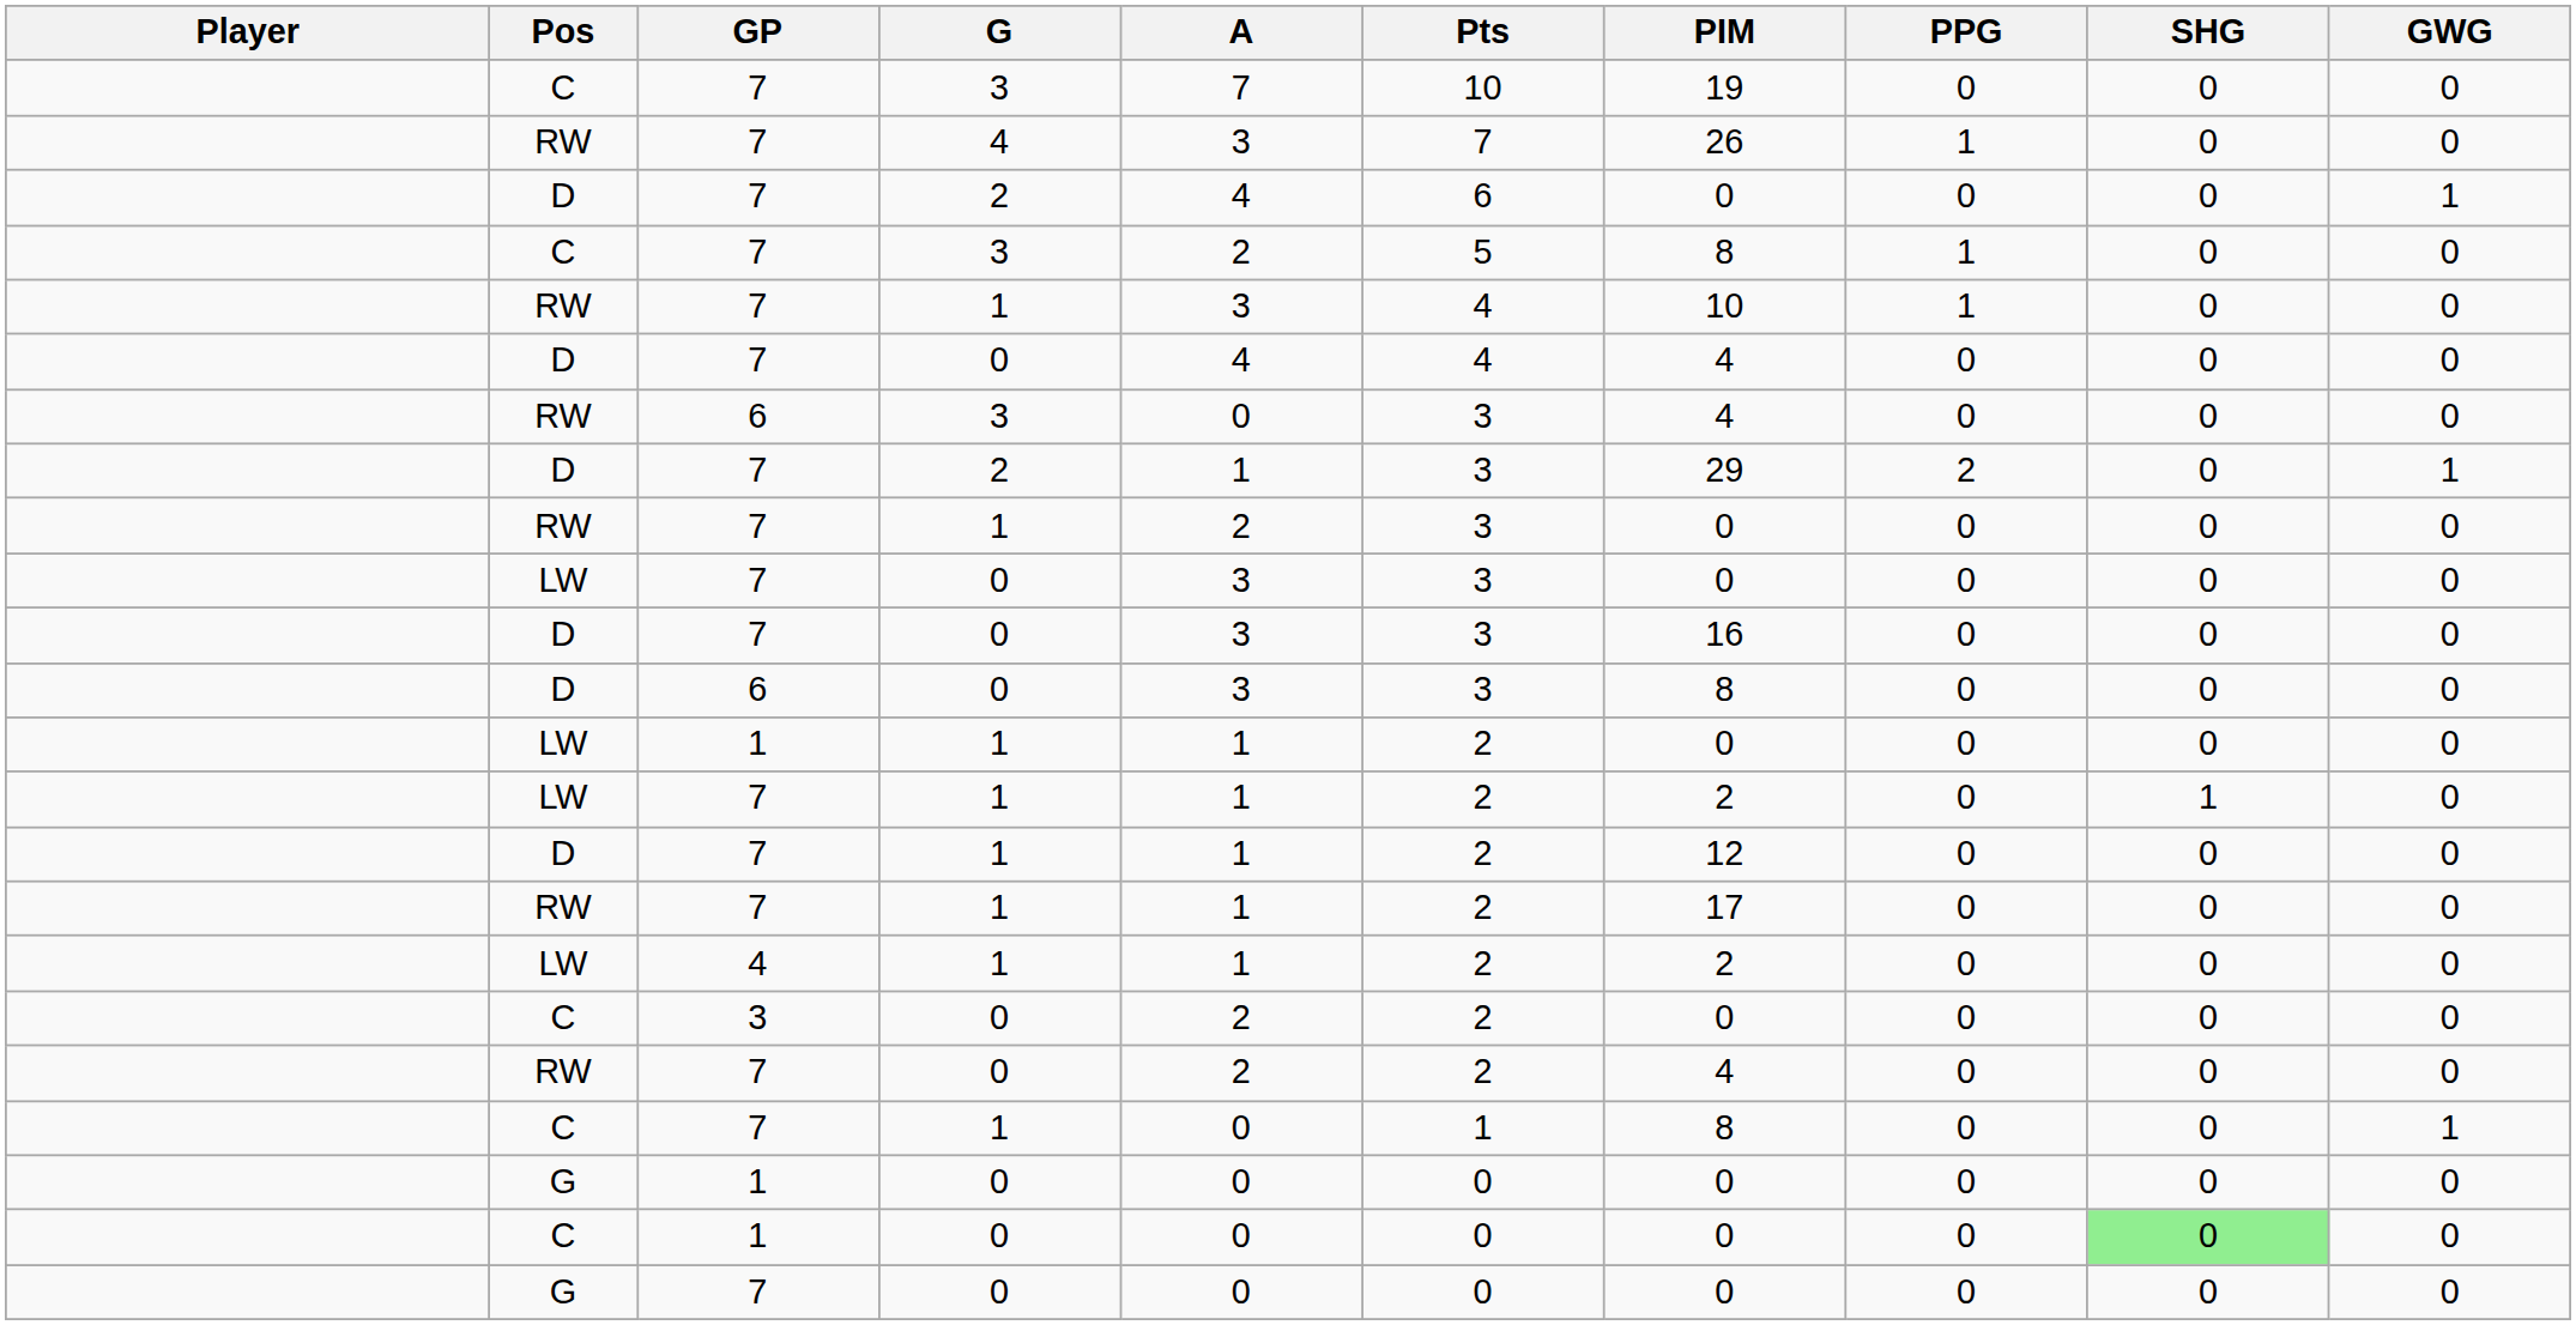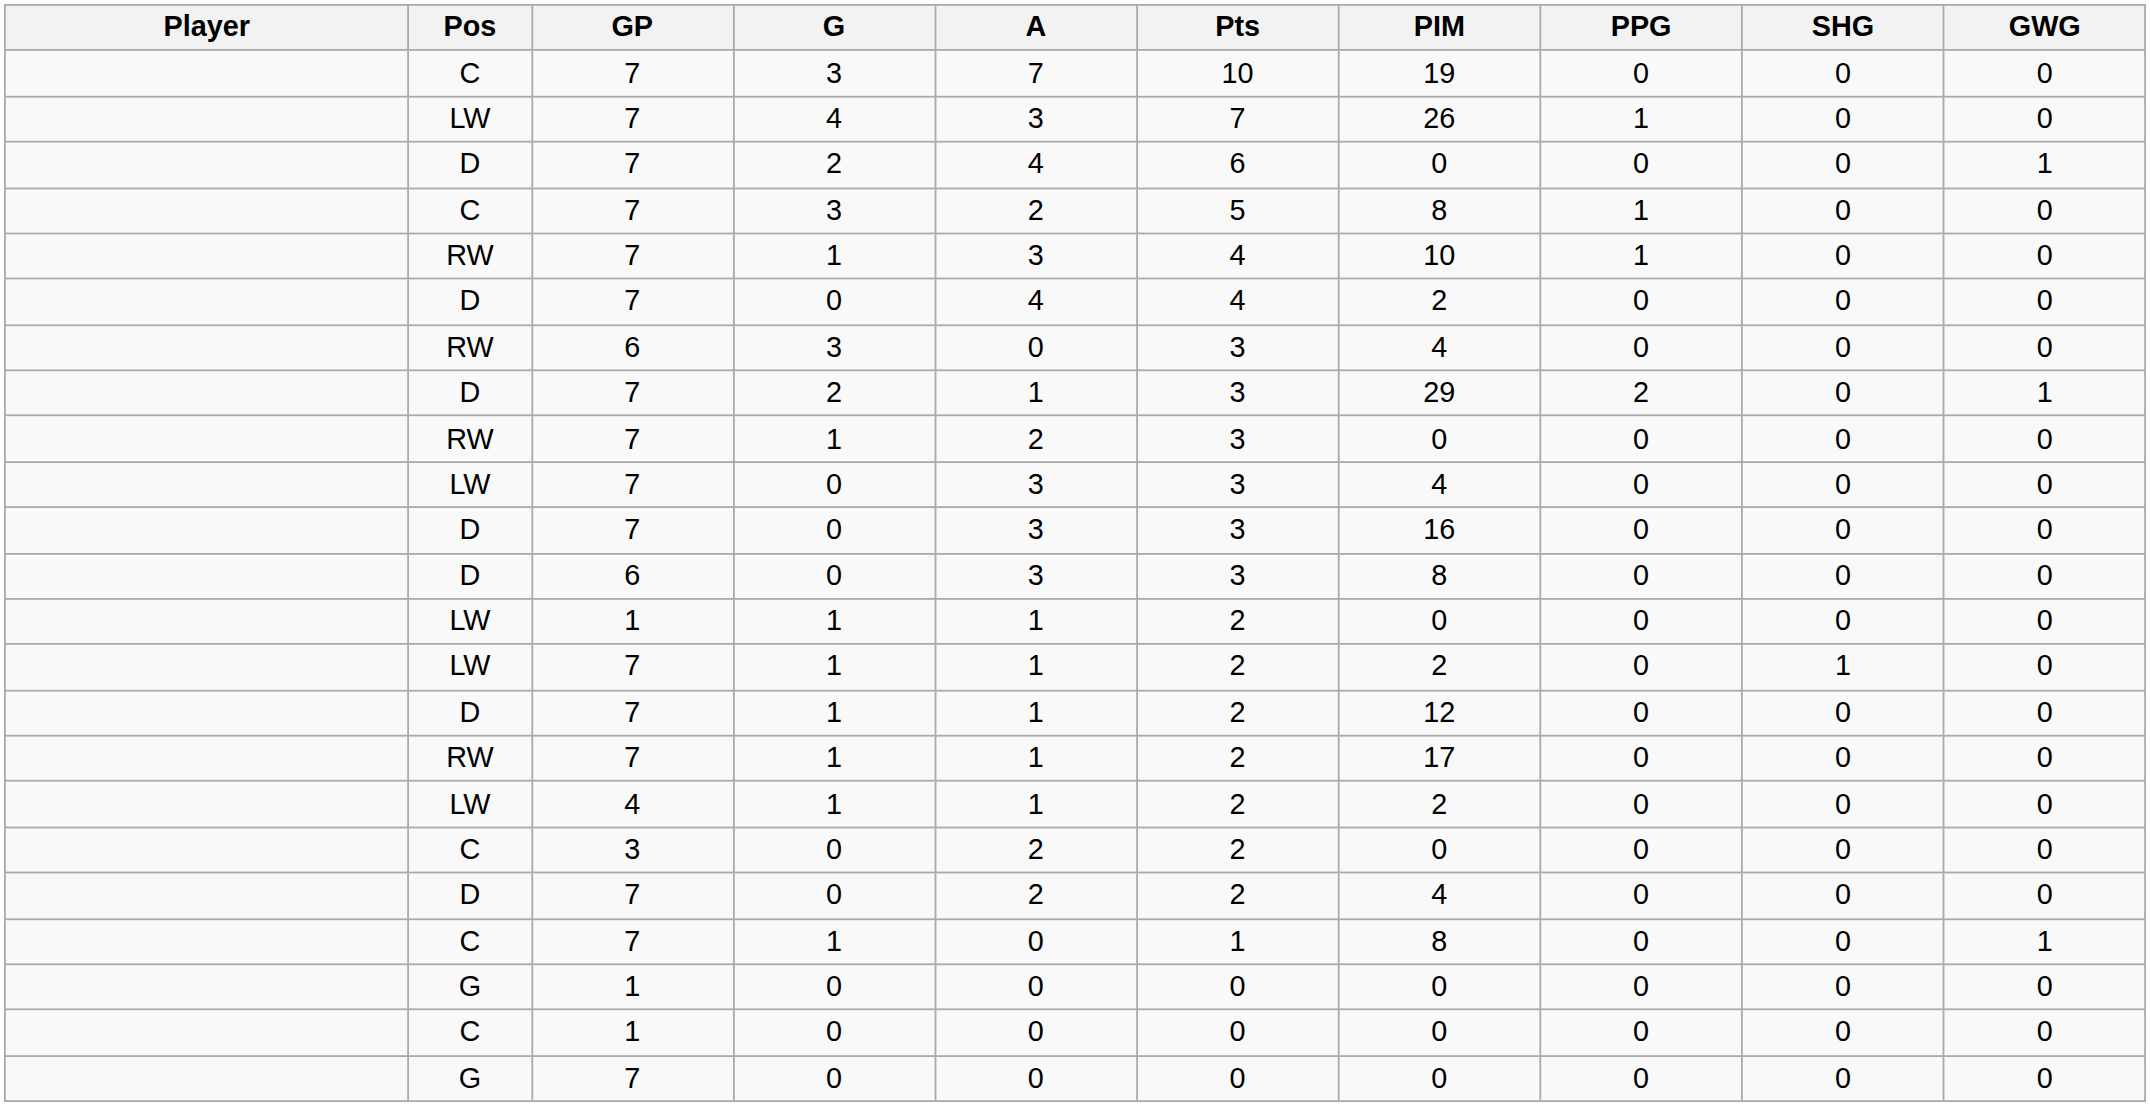row 3 | Pos: RW -> LW
row 7 | PIM: 4 -> 2
row 11 | PIM: 0 -> 4
row 20 | Pos: RW -> D
row 23 | SHG: lightgreen background -> no background
